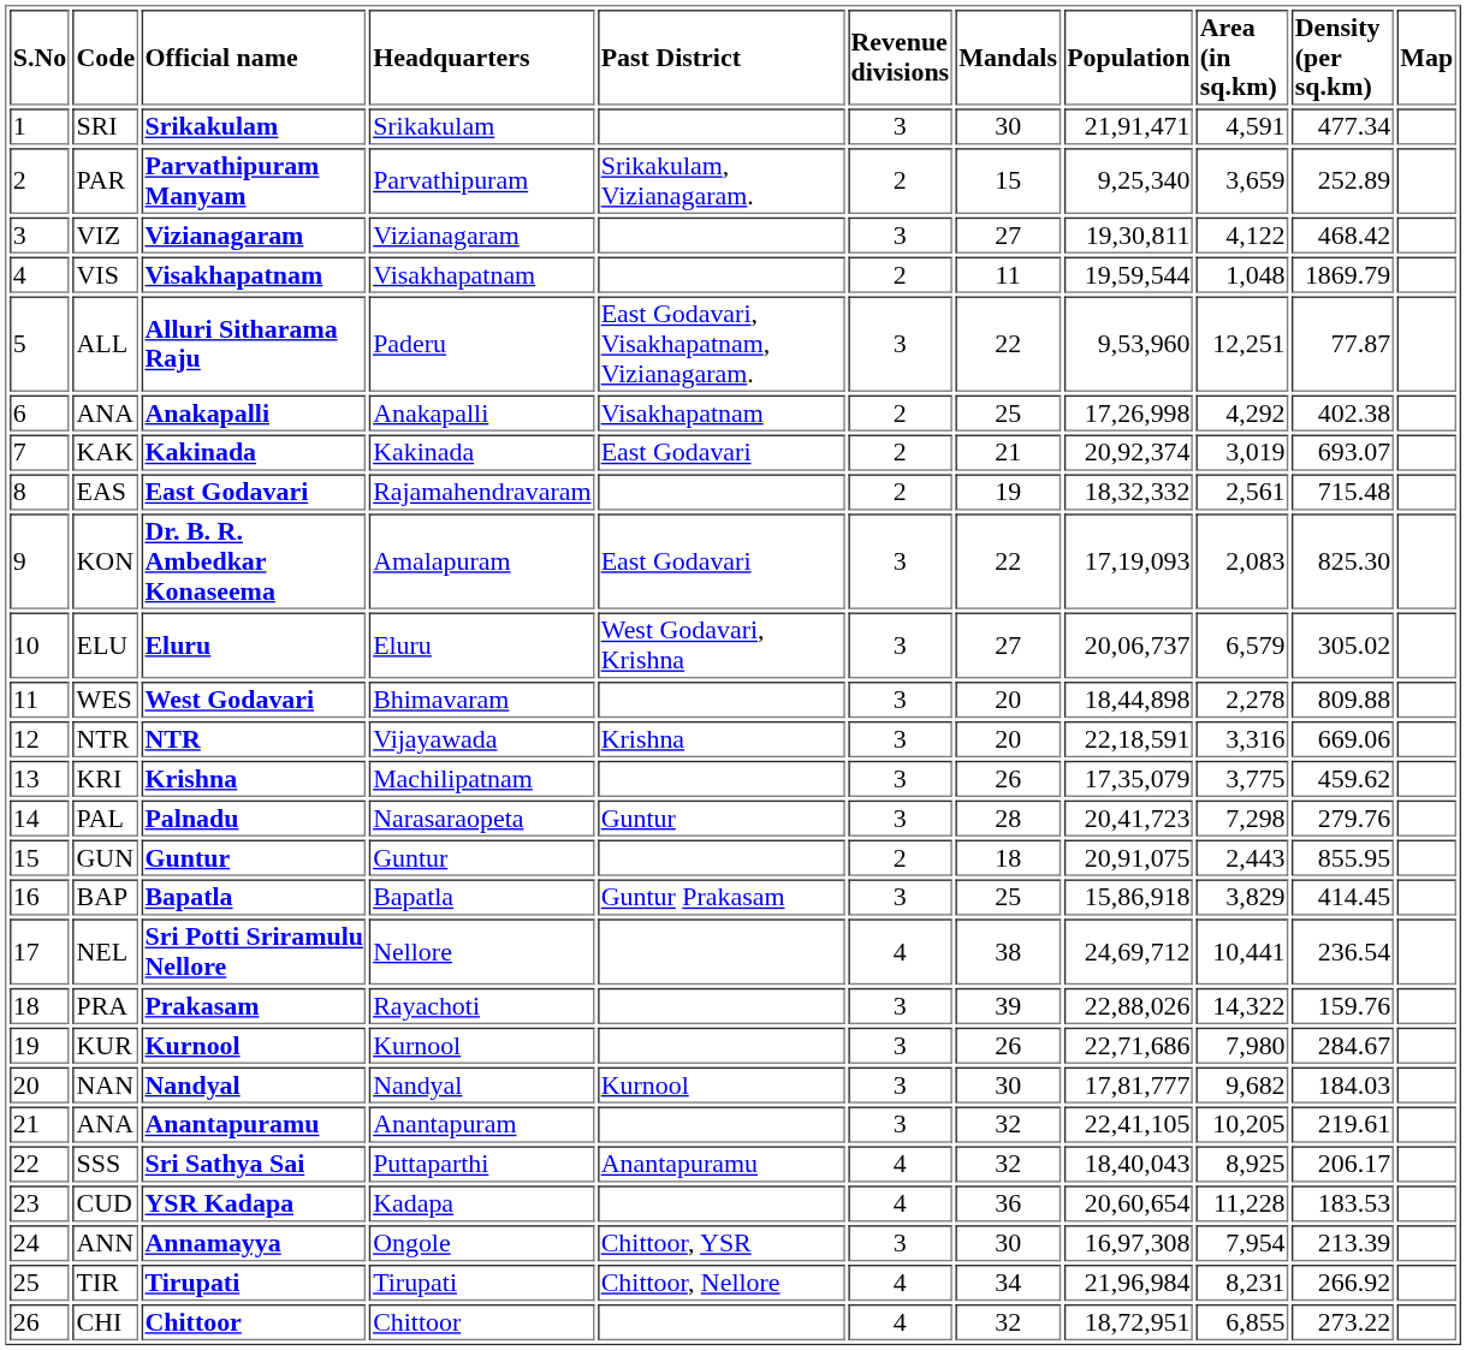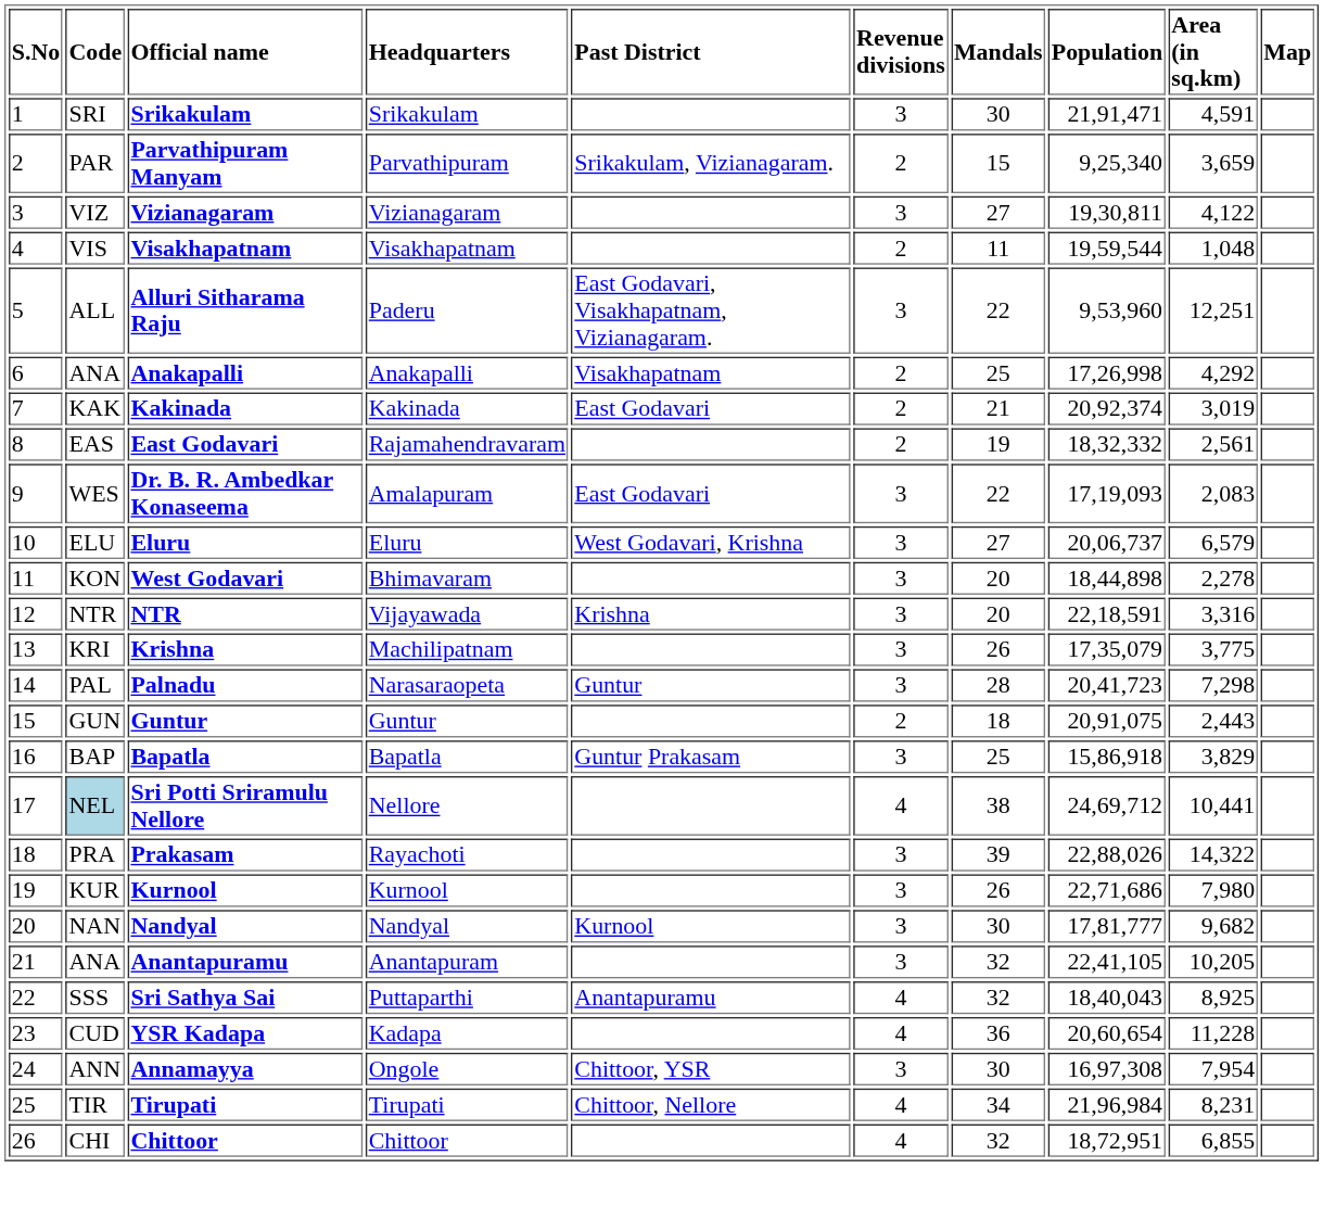- column: Density (per sq.km) | 477.34 | 252.89 | 468.42 | 1869.79 | 77.87 | 402.38 | 693.07 | 715.48 | 825.30 | 305.02 | 809.88 | 669.06 | 459.62 | 279.76 | 855.95 | 414.45 | 236.54 | 159.76 | 284.67 | 184.03 | 219.61 | 206.17 | 183.53 | 213.39 | 266.92 | 273.22
Dr. B. R. Ambedkar Konaseema | Code: KON -> WES
West Godavari | Code: WES -> KON
Sri Potti Sriramulu Nellore | Code: no background -> lightblue background
